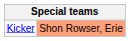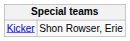Kicker | column 2: lightsalmon background -> no background
